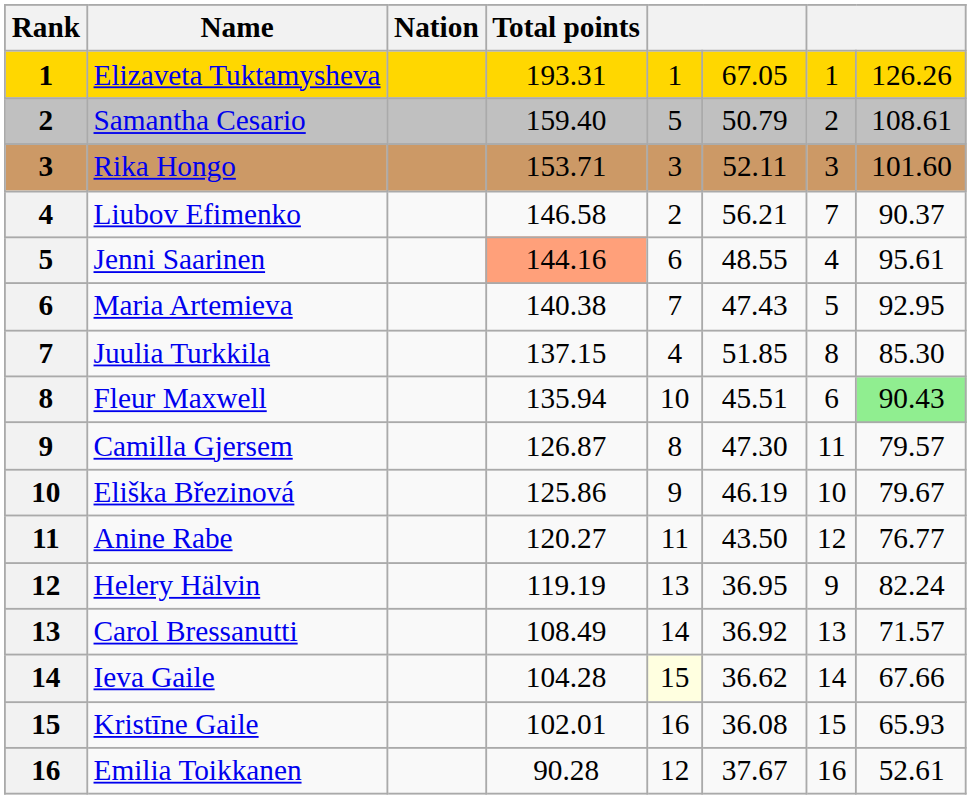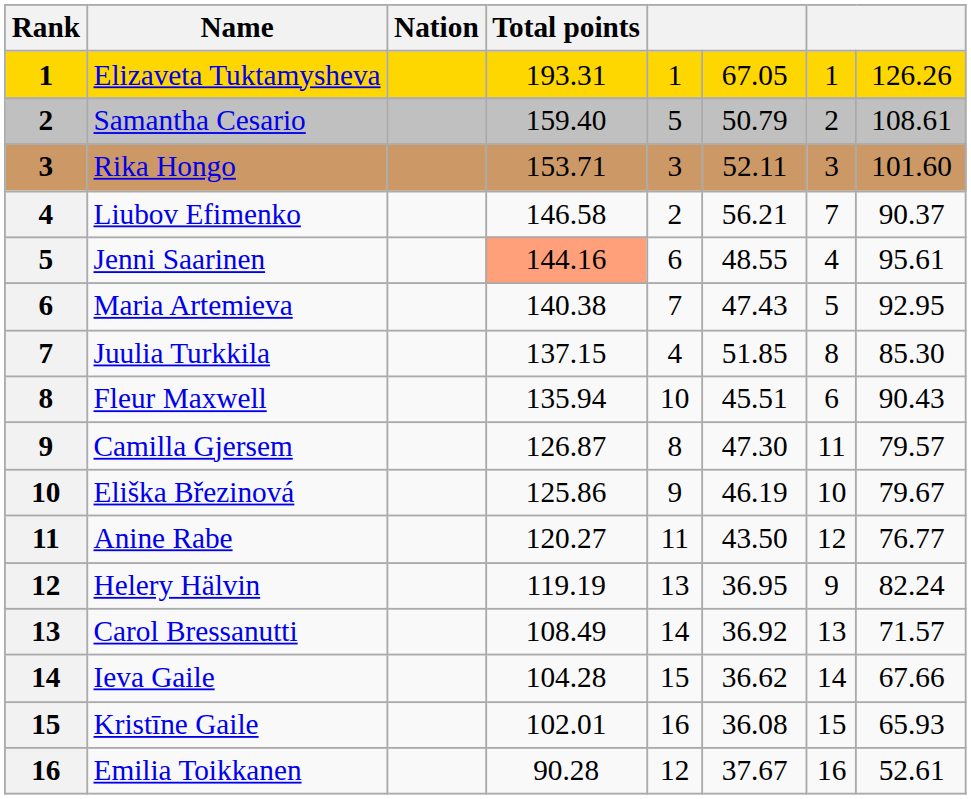Fleur Maxwell | column 8: lightgreen background -> no background
Ieva Gaile | column 5: lightyellow background -> no background
